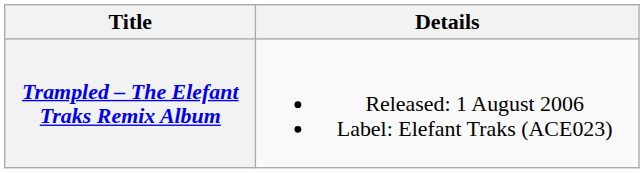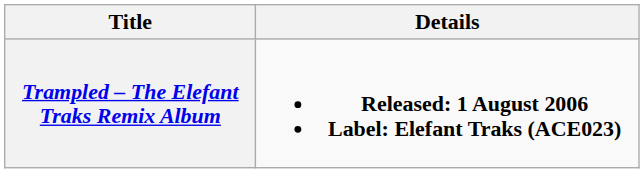Trampled – The Elefant Traks Remix Album | Details: normal -> bold
